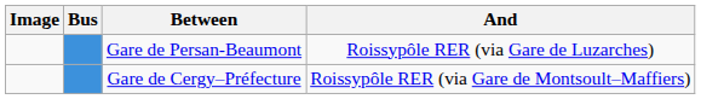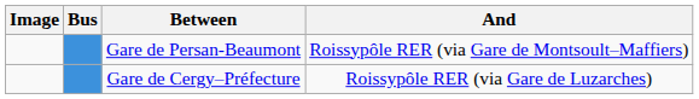Gare de Persan-Beaumont | And: Roissypôle RER (via Gare de Luzarches) -> Roissypôle RER (via Gare de Montsoult–Maffiers)
Gare de Cergy–Préfecture | And: Roissypôle RER (via Gare de Montsoult–Maffiers) -> Roissypôle RER (via Gare de Luzarches)
